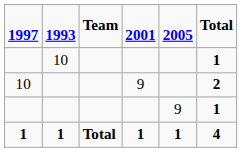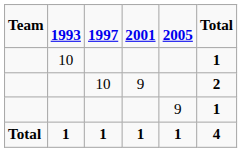columns swapped: Team <-> 1997
